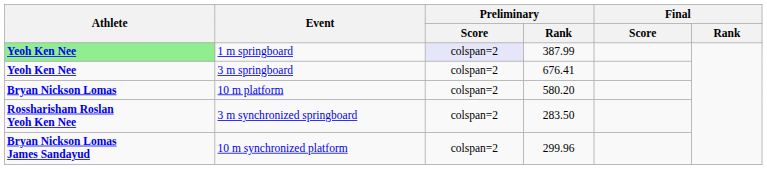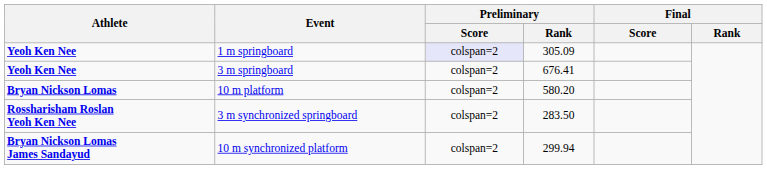1 m springboard | Athlete: lightgreen background -> no background
1 m springboard | Preliminary / Rank: 387.99 -> 305.09
10 m synchronized platform | Preliminary / Rank: 299.96 -> 299.94
